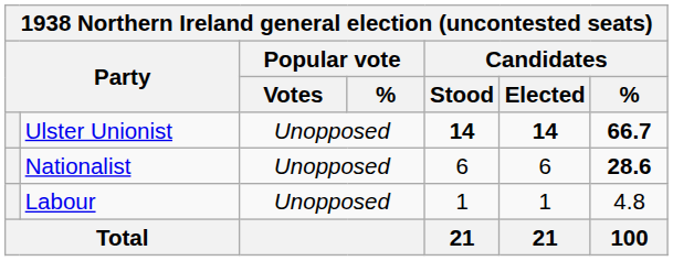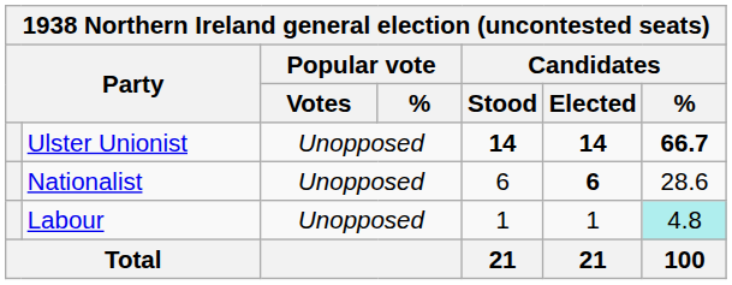Nationalist | Candidates / Elected: normal -> bold
Nationalist | Candidates / %: bold -> normal
Labour | Candidates / %: no background -> paleturquoise background
